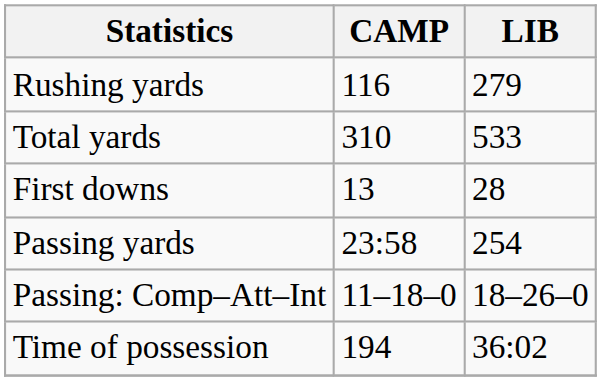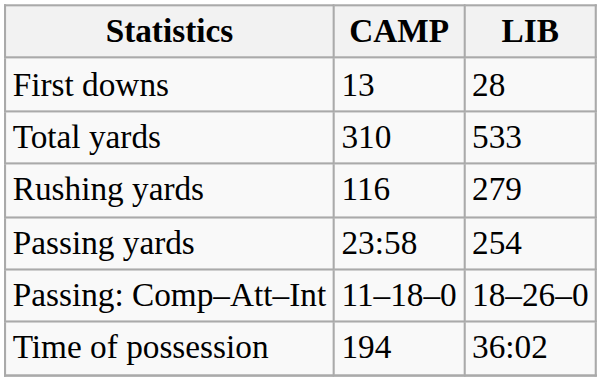rows swapped: First downs <-> Rushing yards
